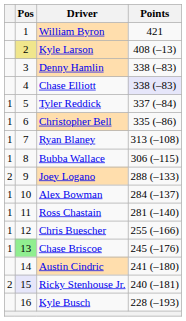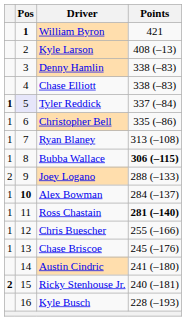William Byron | Pos: normal -> bold
Kyle Larson | Pos: khaki background -> no background
Chase Elliott | Points: lavender background -> no background
Tyler Reddick | column 1: normal -> bold
Tyler Reddick | Pos: no background -> lavender background
Bubba Wallace | Points: normal -> bold
Alex Bowman | Pos: normal -> bold
Ross Chastain | Points: normal -> bold
Chase Briscoe | Pos: lightgreen background -> no background
Ricky Stenhouse Jr. | column 1: normal -> bold
Ricky Stenhouse Jr. | Pos: lavender background -> no background
